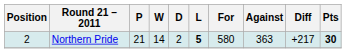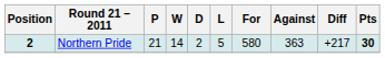Northern Pride | Position: normal -> bold
Northern Pride | L: bold -> normal
